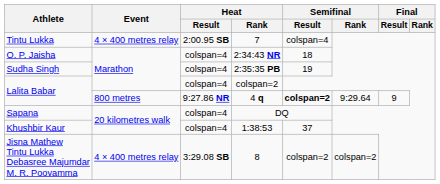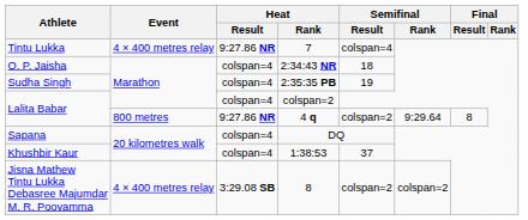7 | Heat / Result: 2:00.95 SB -> 9:27.86 NR
4 q | Semifinal / Result: bold -> normal
4 q | Final / Result: 9 -> 8
